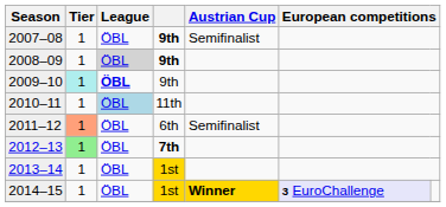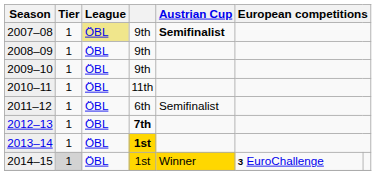2007–08 | League: no background -> khaki background
2007–08 | column 4: bold -> normal
2007–08 | Austrian Cup: normal -> bold
2008–09 | League: lightgrey background -> no background
2008–09 | column 4: bold -> normal
2009–10 | Tier: paleturquoise background -> no background
2009–10 | League: bold -> normal
2010–11 | League: lightblue background -> no background
2011–12 | Tier: lightsalmon background -> no background
2012–13 | Tier: lightgreen background -> no background
2013–14 | column 4: normal -> bold
2014–15 | Tier: no background -> lightgrey background
2014–15 | Austrian Cup: bold -> normal
2014–15 | column 6: lavender background -> no background
